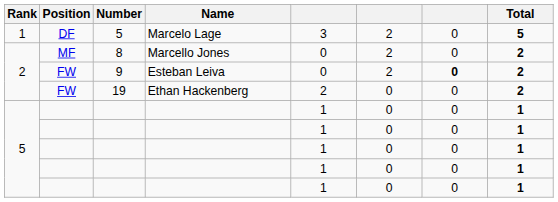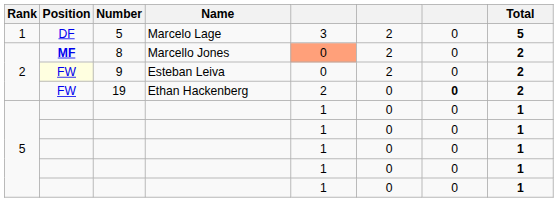8 | Position: normal -> bold
8 | column 5: no background -> lightsalmon background
9 | Position: no background -> lightyellow background
9 | column 7: bold -> normal
19 | column 7: normal -> bold
